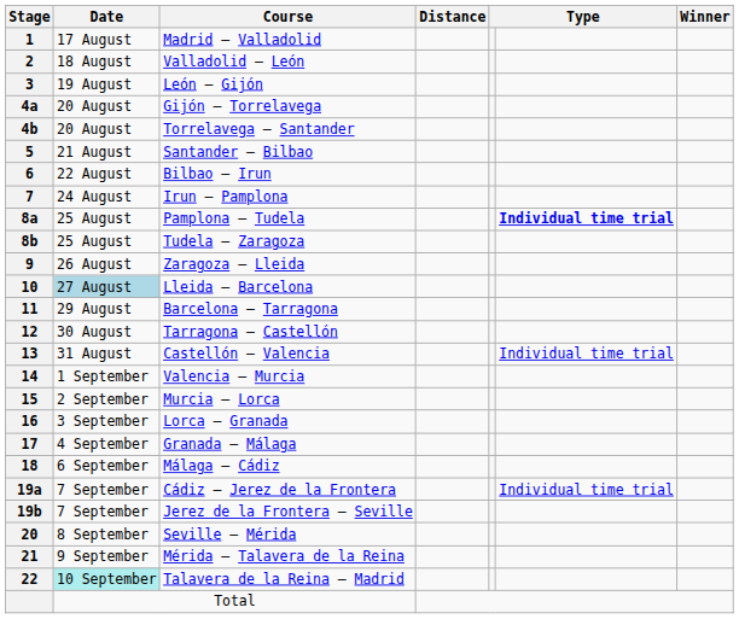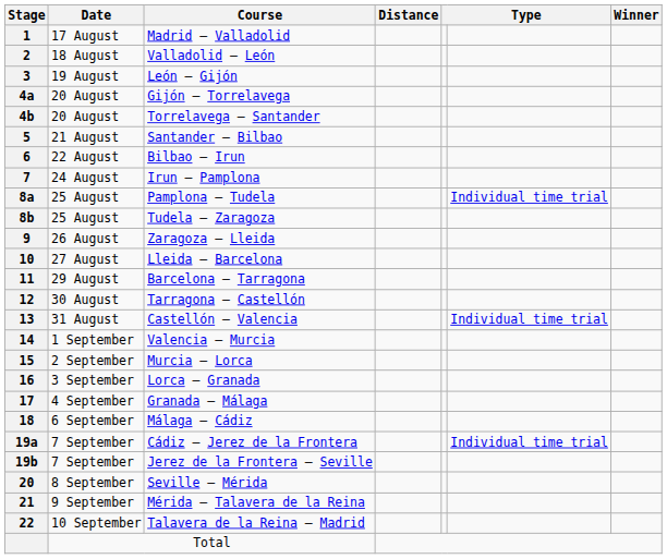Pamplona – Tudela | column 6: bold -> normal
Lleida – Barcelona | Date: lightblue background -> no background
Talavera de la Reina – Madrid | Date: paleturquoise background -> no background
